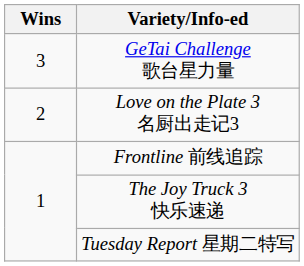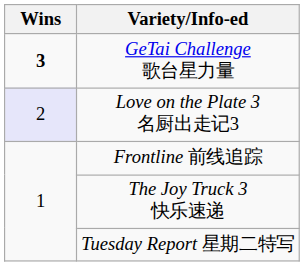GeTai Challenge 歌台星力量 | Wins: normal -> bold
Love on the Plate 3 名厨出走记3 | Wins: no background -> lavender background
